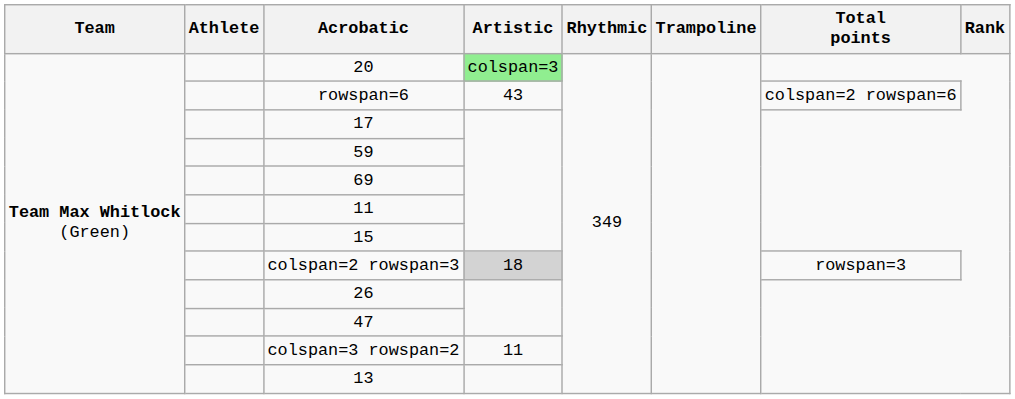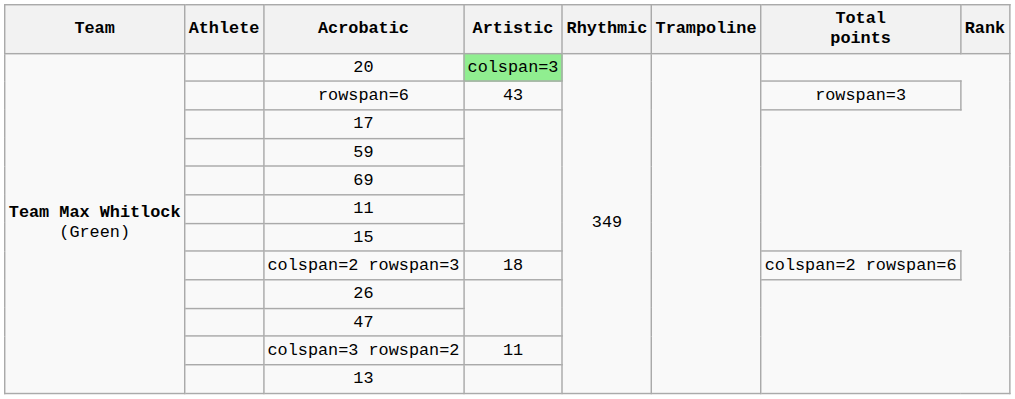rowspan=6 | Total points: colspan=2 rowspan=6 -> rowspan=3
colspan=2 rowspan=3 | Artistic: lightgrey background -> no background
colspan=2 rowspan=3 | Total points: rowspan=3 -> colspan=2 rowspan=6
